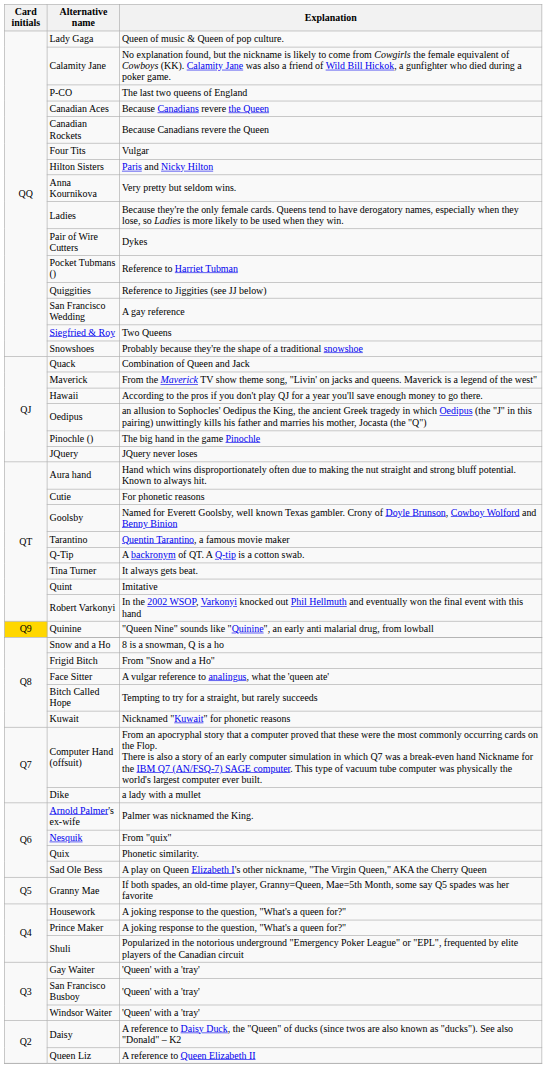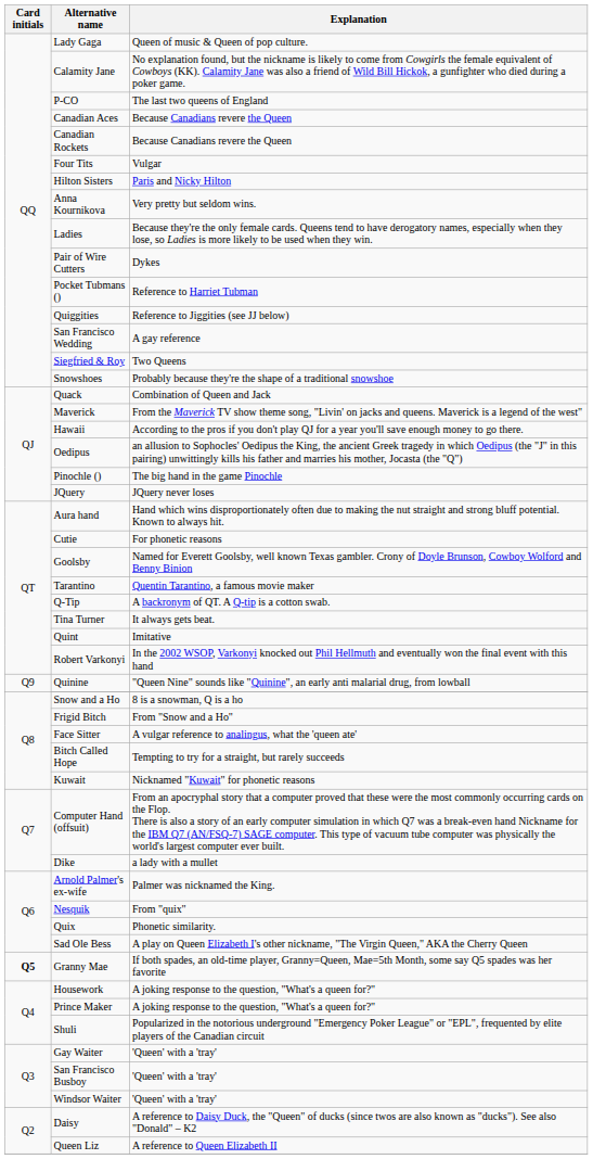Quinine | Card initials: gold background -> no background
Granny Mae | Card initials: normal -> bold
